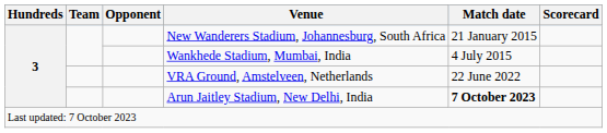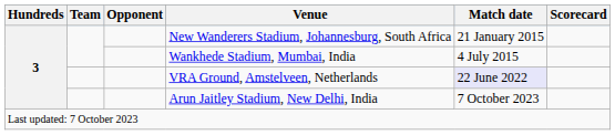VRA Ground, Amstelveen, Netherlands | Match date: no background -> lavender background
Arun Jaitley Stadium, New Delhi, India | Match date: bold -> normal
